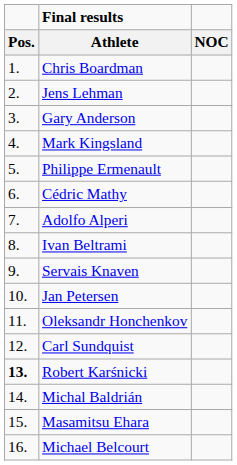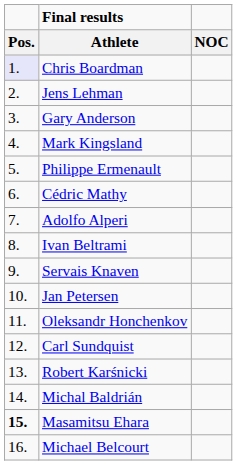Chris Boardman | Pos.: no background -> lavender background
Robert Karśnicki | Pos.: bold -> normal
Masamitsu Ehara | Pos.: normal -> bold
